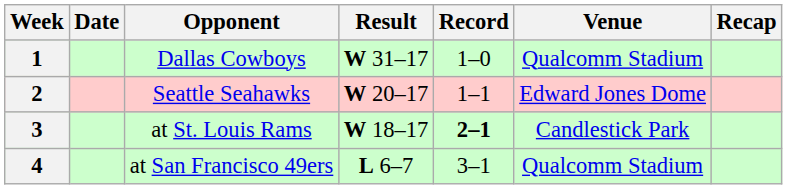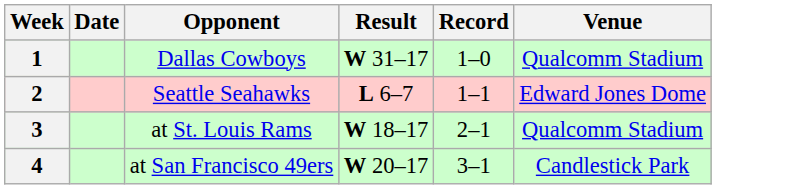- column: Recap
2 | Result: W 20–17 -> L 6–7
3 | Record: bold -> normal
3 | Venue: Candlestick Park -> Qualcomm Stadium
4 | Result: L 6–7 -> W 20–17
4 | Venue: Qualcomm Stadium -> Candlestick Park
